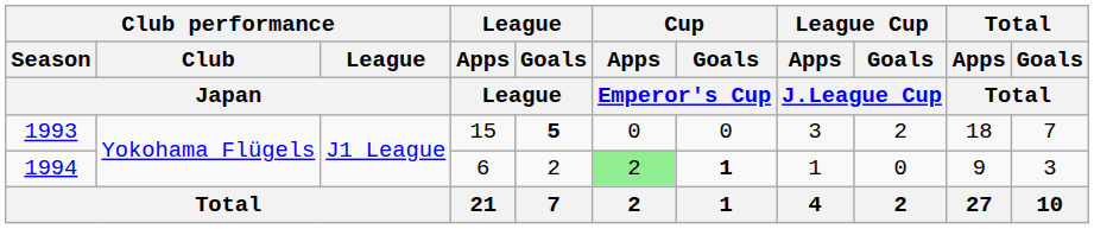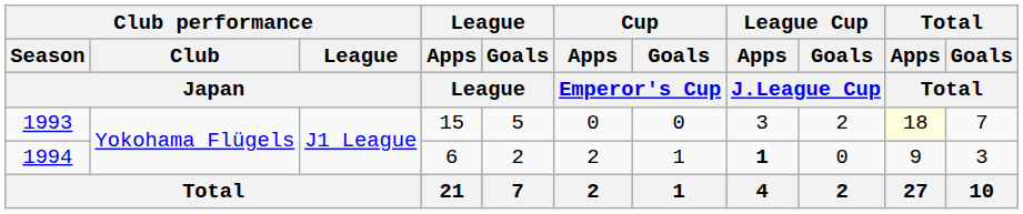1993 | League / Goals / League: bold -> normal
1993 | Total / Apps / Total: no background -> lightyellow background
1994 | Cup / Apps / Emperor's Cup: lightgreen background -> no background
1994 | Cup / Goals / Emperor's Cup: bold -> normal
1994 | League Cup / Apps / J.League Cup: normal -> bold
